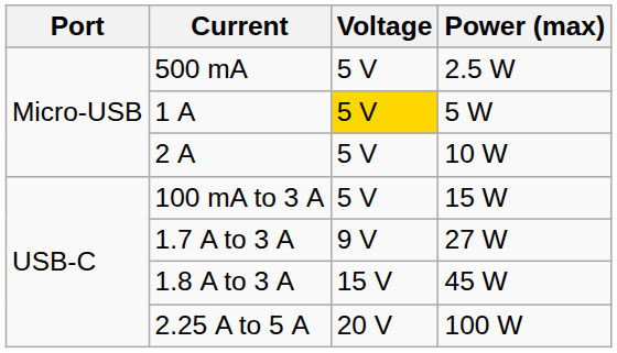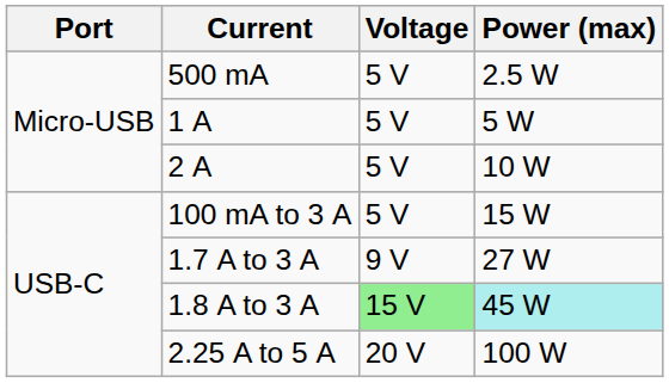1 A | Voltage: gold background -> no background
1.8 A to 3 A | Voltage: no background -> lightgreen background
1.8 A to 3 A | Power (max): no background -> paleturquoise background
